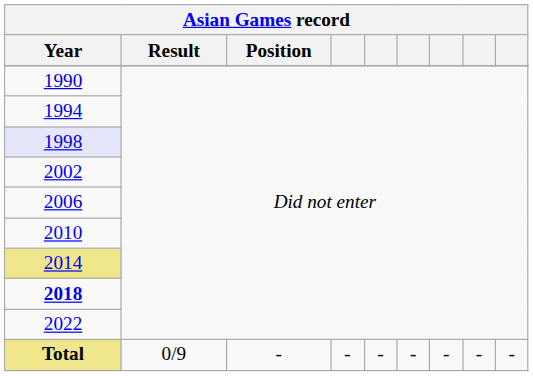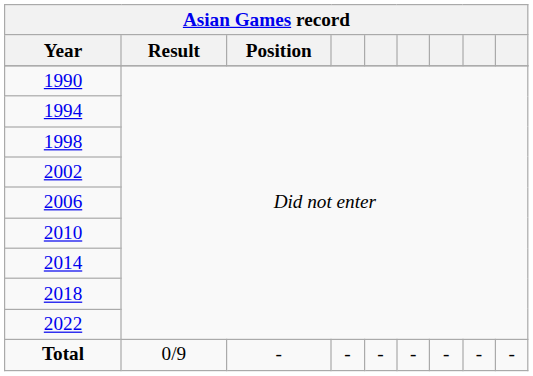1998 | Year: lavender background -> no background
2014 | Year: khaki background -> no background
2018 | Year: bold -> normal
Total | Year: khaki background -> no background
